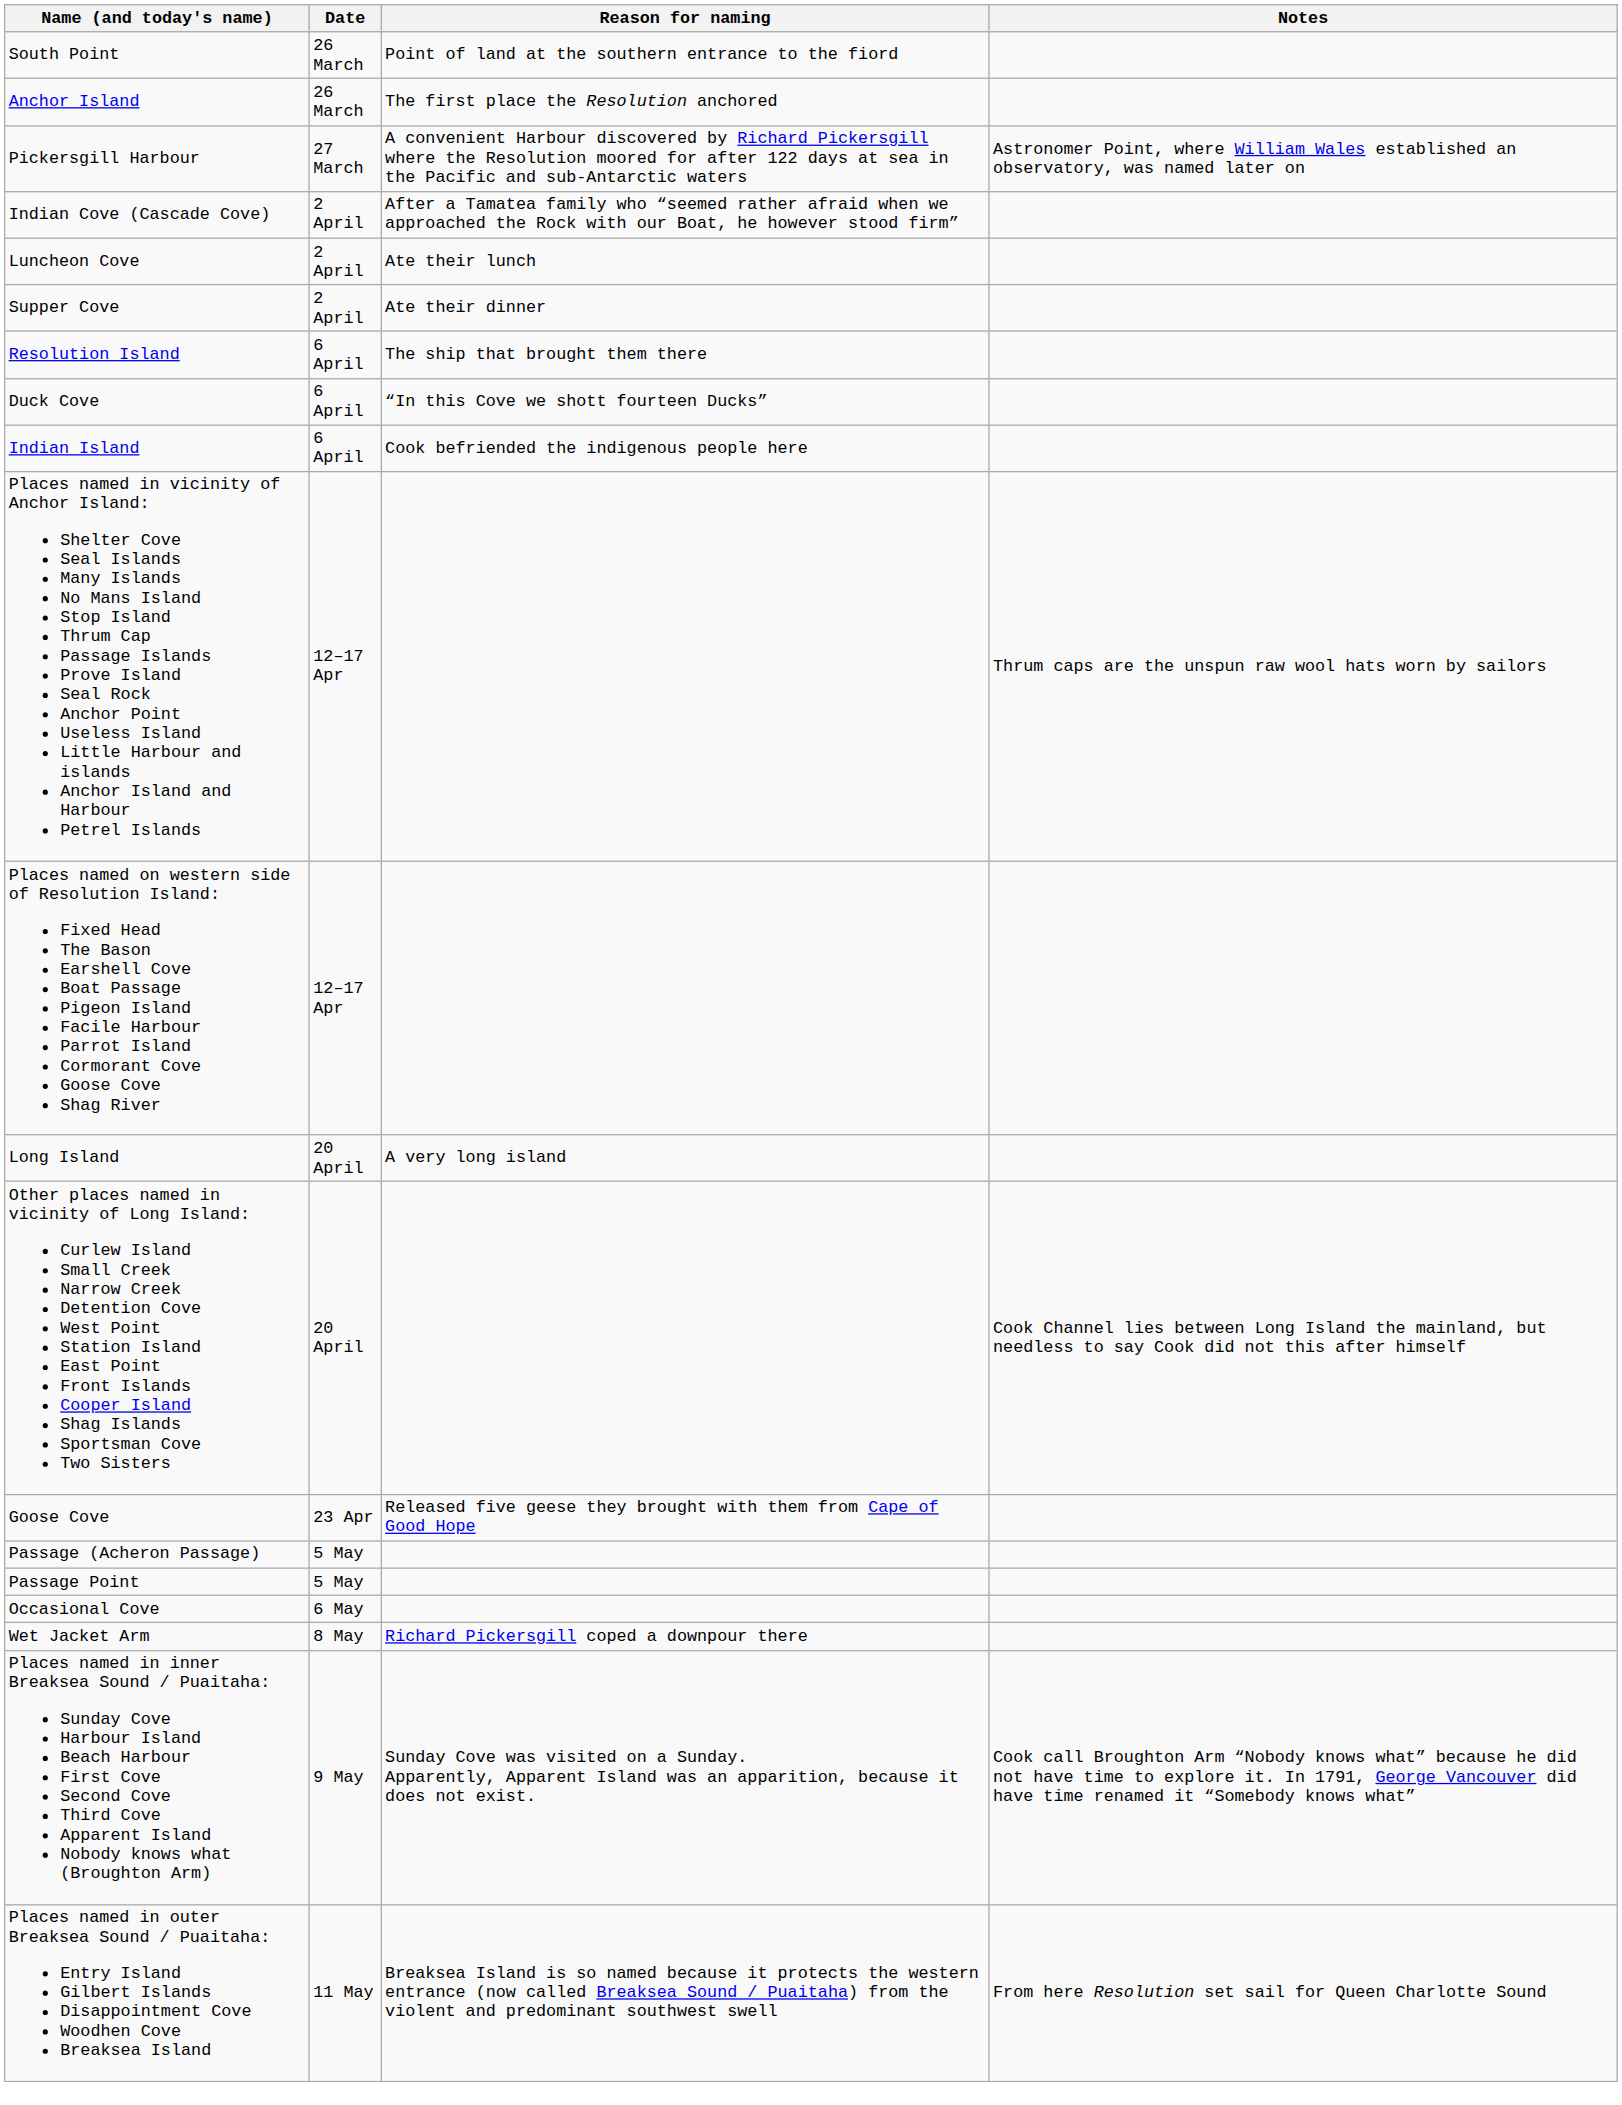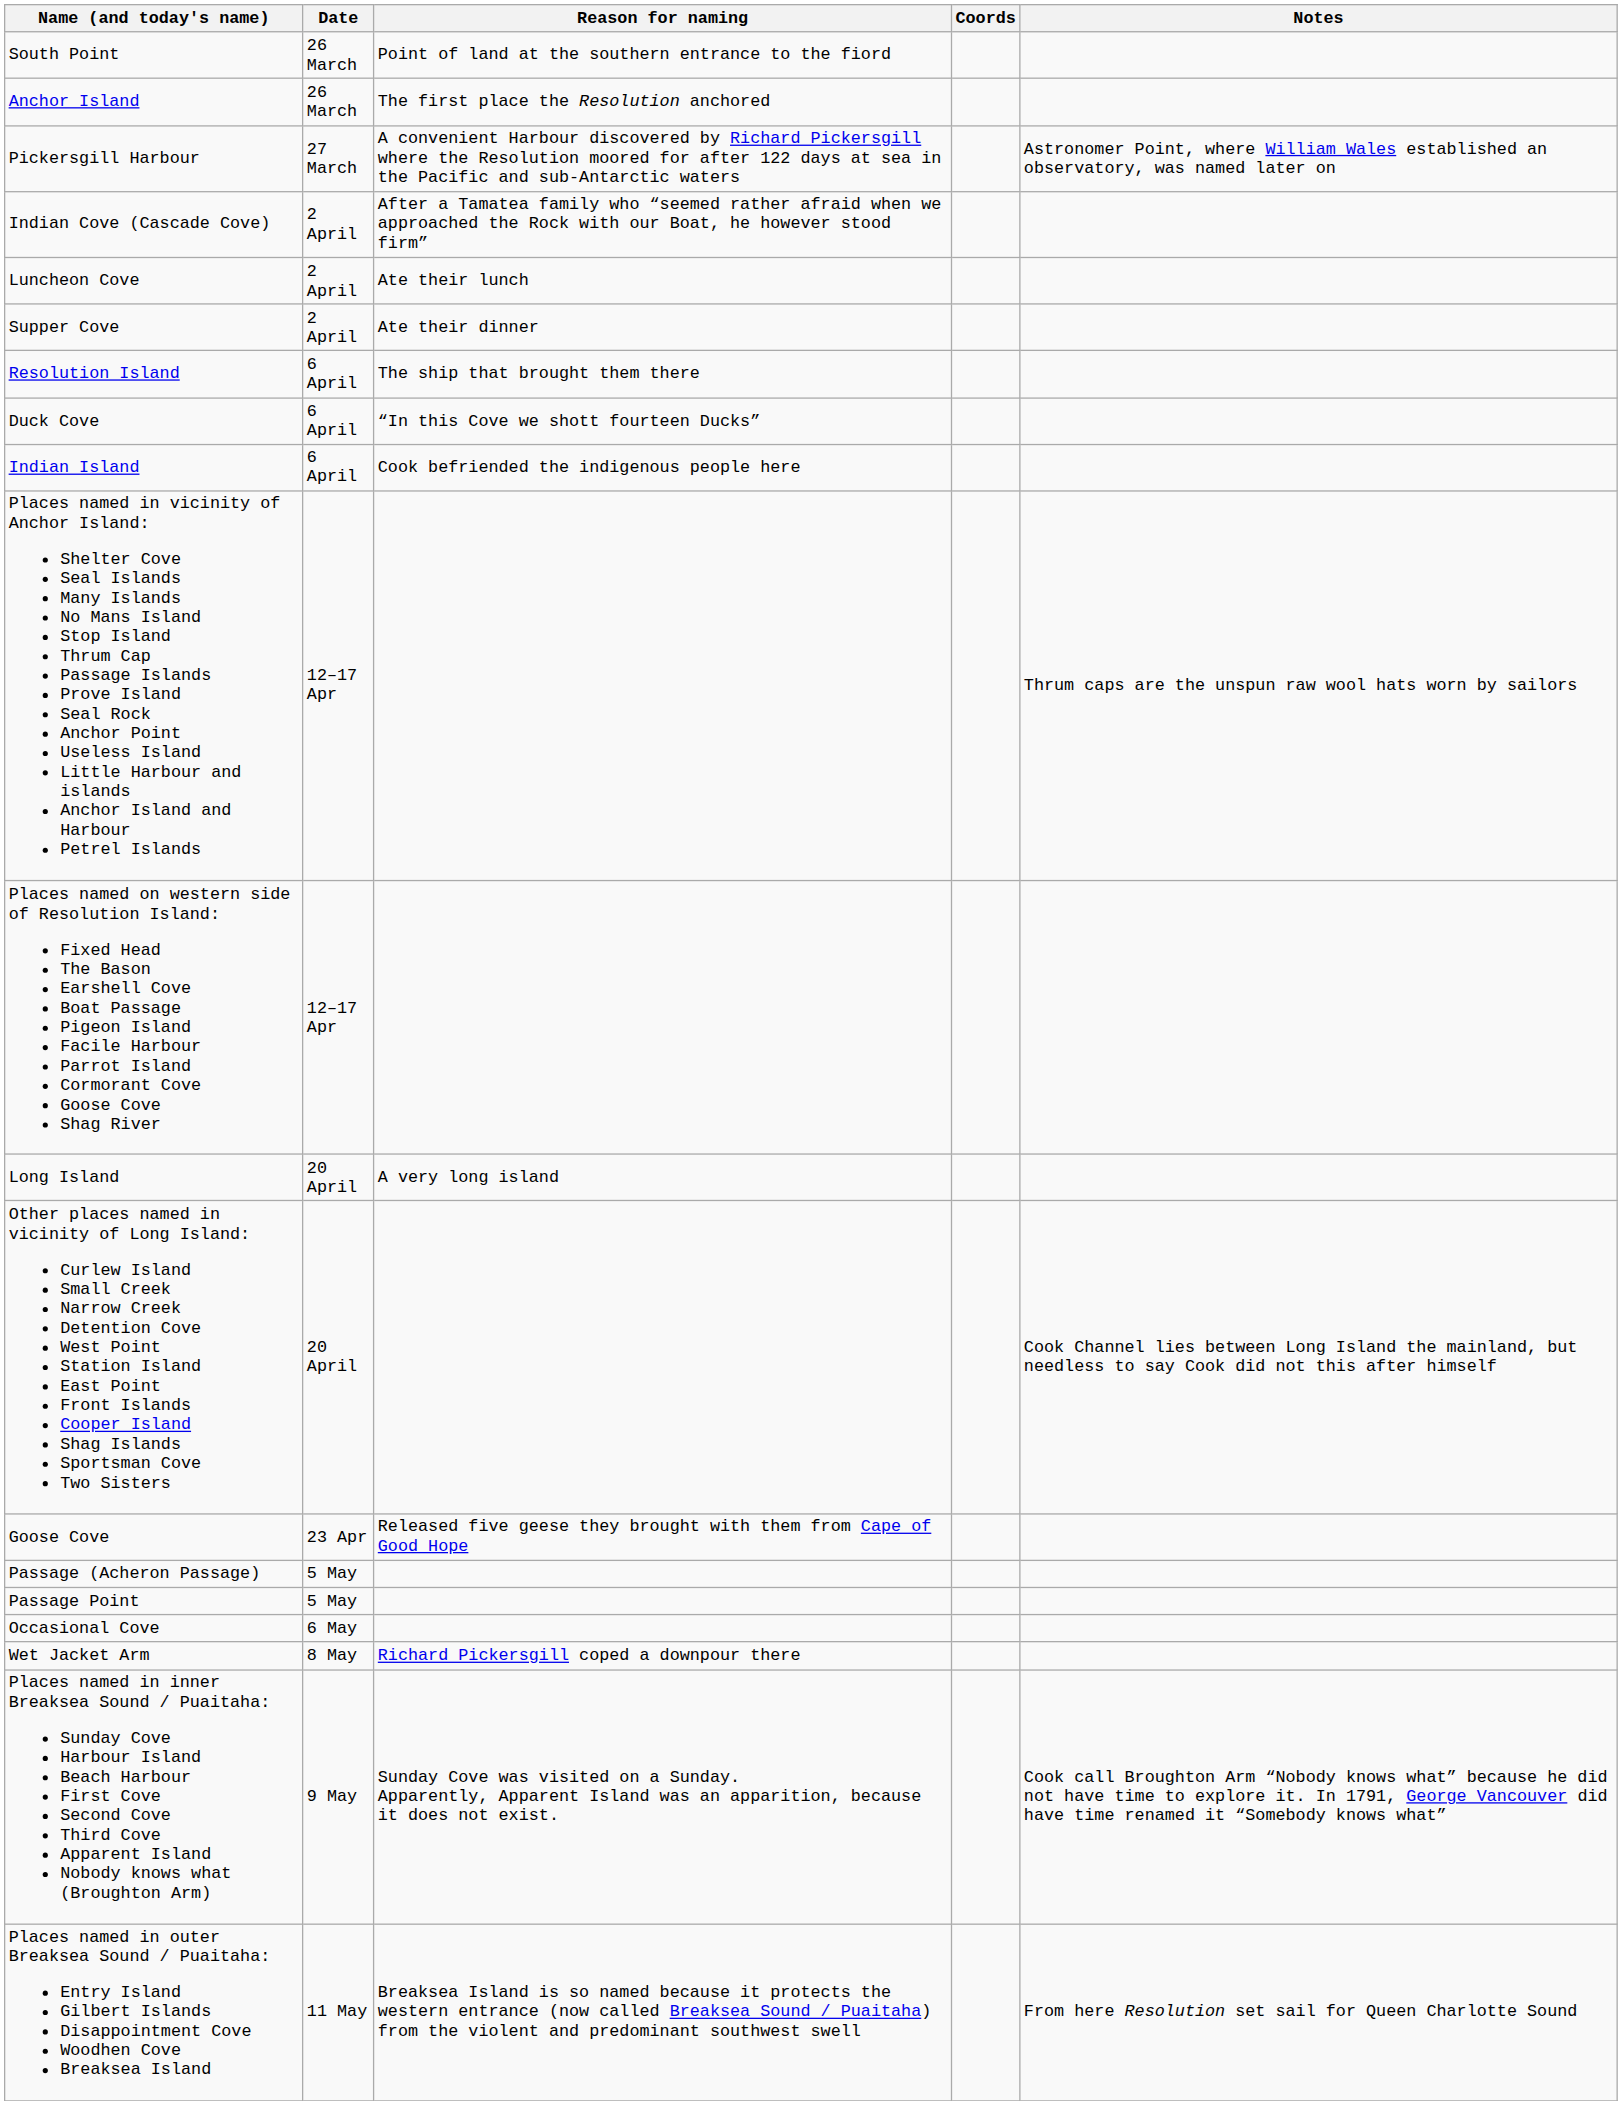+ column: Coords
